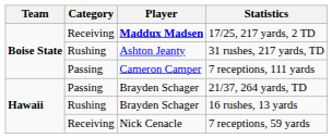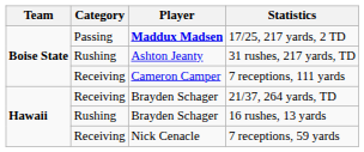17/25, 217 yards, 2 TD | Category: Receiving -> Passing
7 receptions, 111 yards | Category: Passing -> Receiving
21/37, 264 yards, TD | Category: Passing -> Receiving
